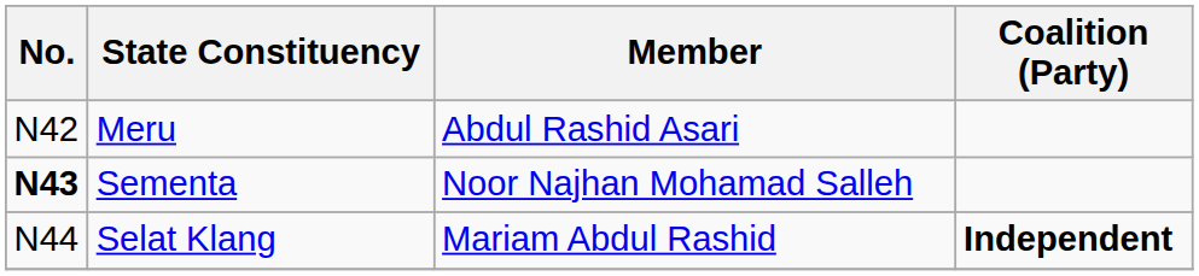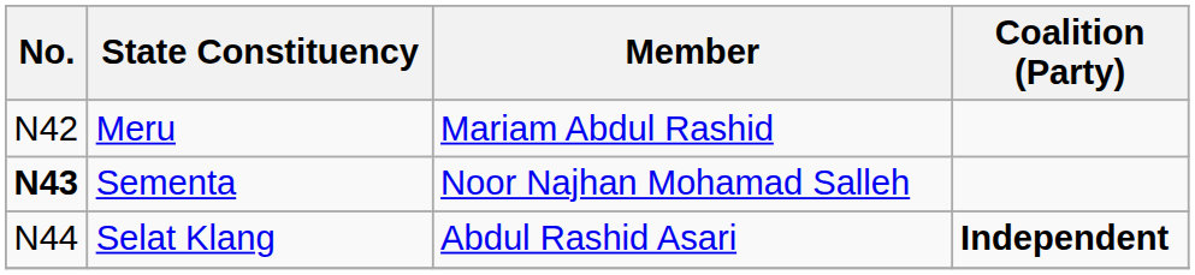Meru | Member: Abdul Rashid Asari -> Mariam Abdul Rashid
Selat Klang | Member: Mariam Abdul Rashid -> Abdul Rashid Asari
